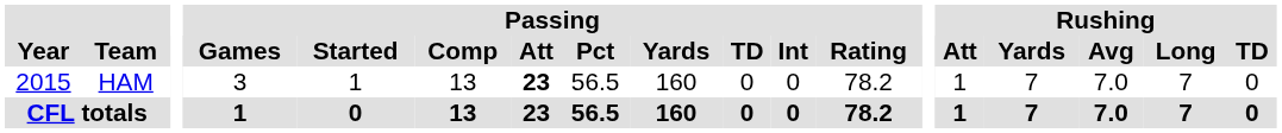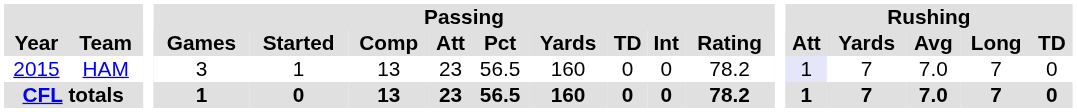HAM | Passing / Att: bold -> normal
HAM | Rushing / Att: no background -> lavender background
